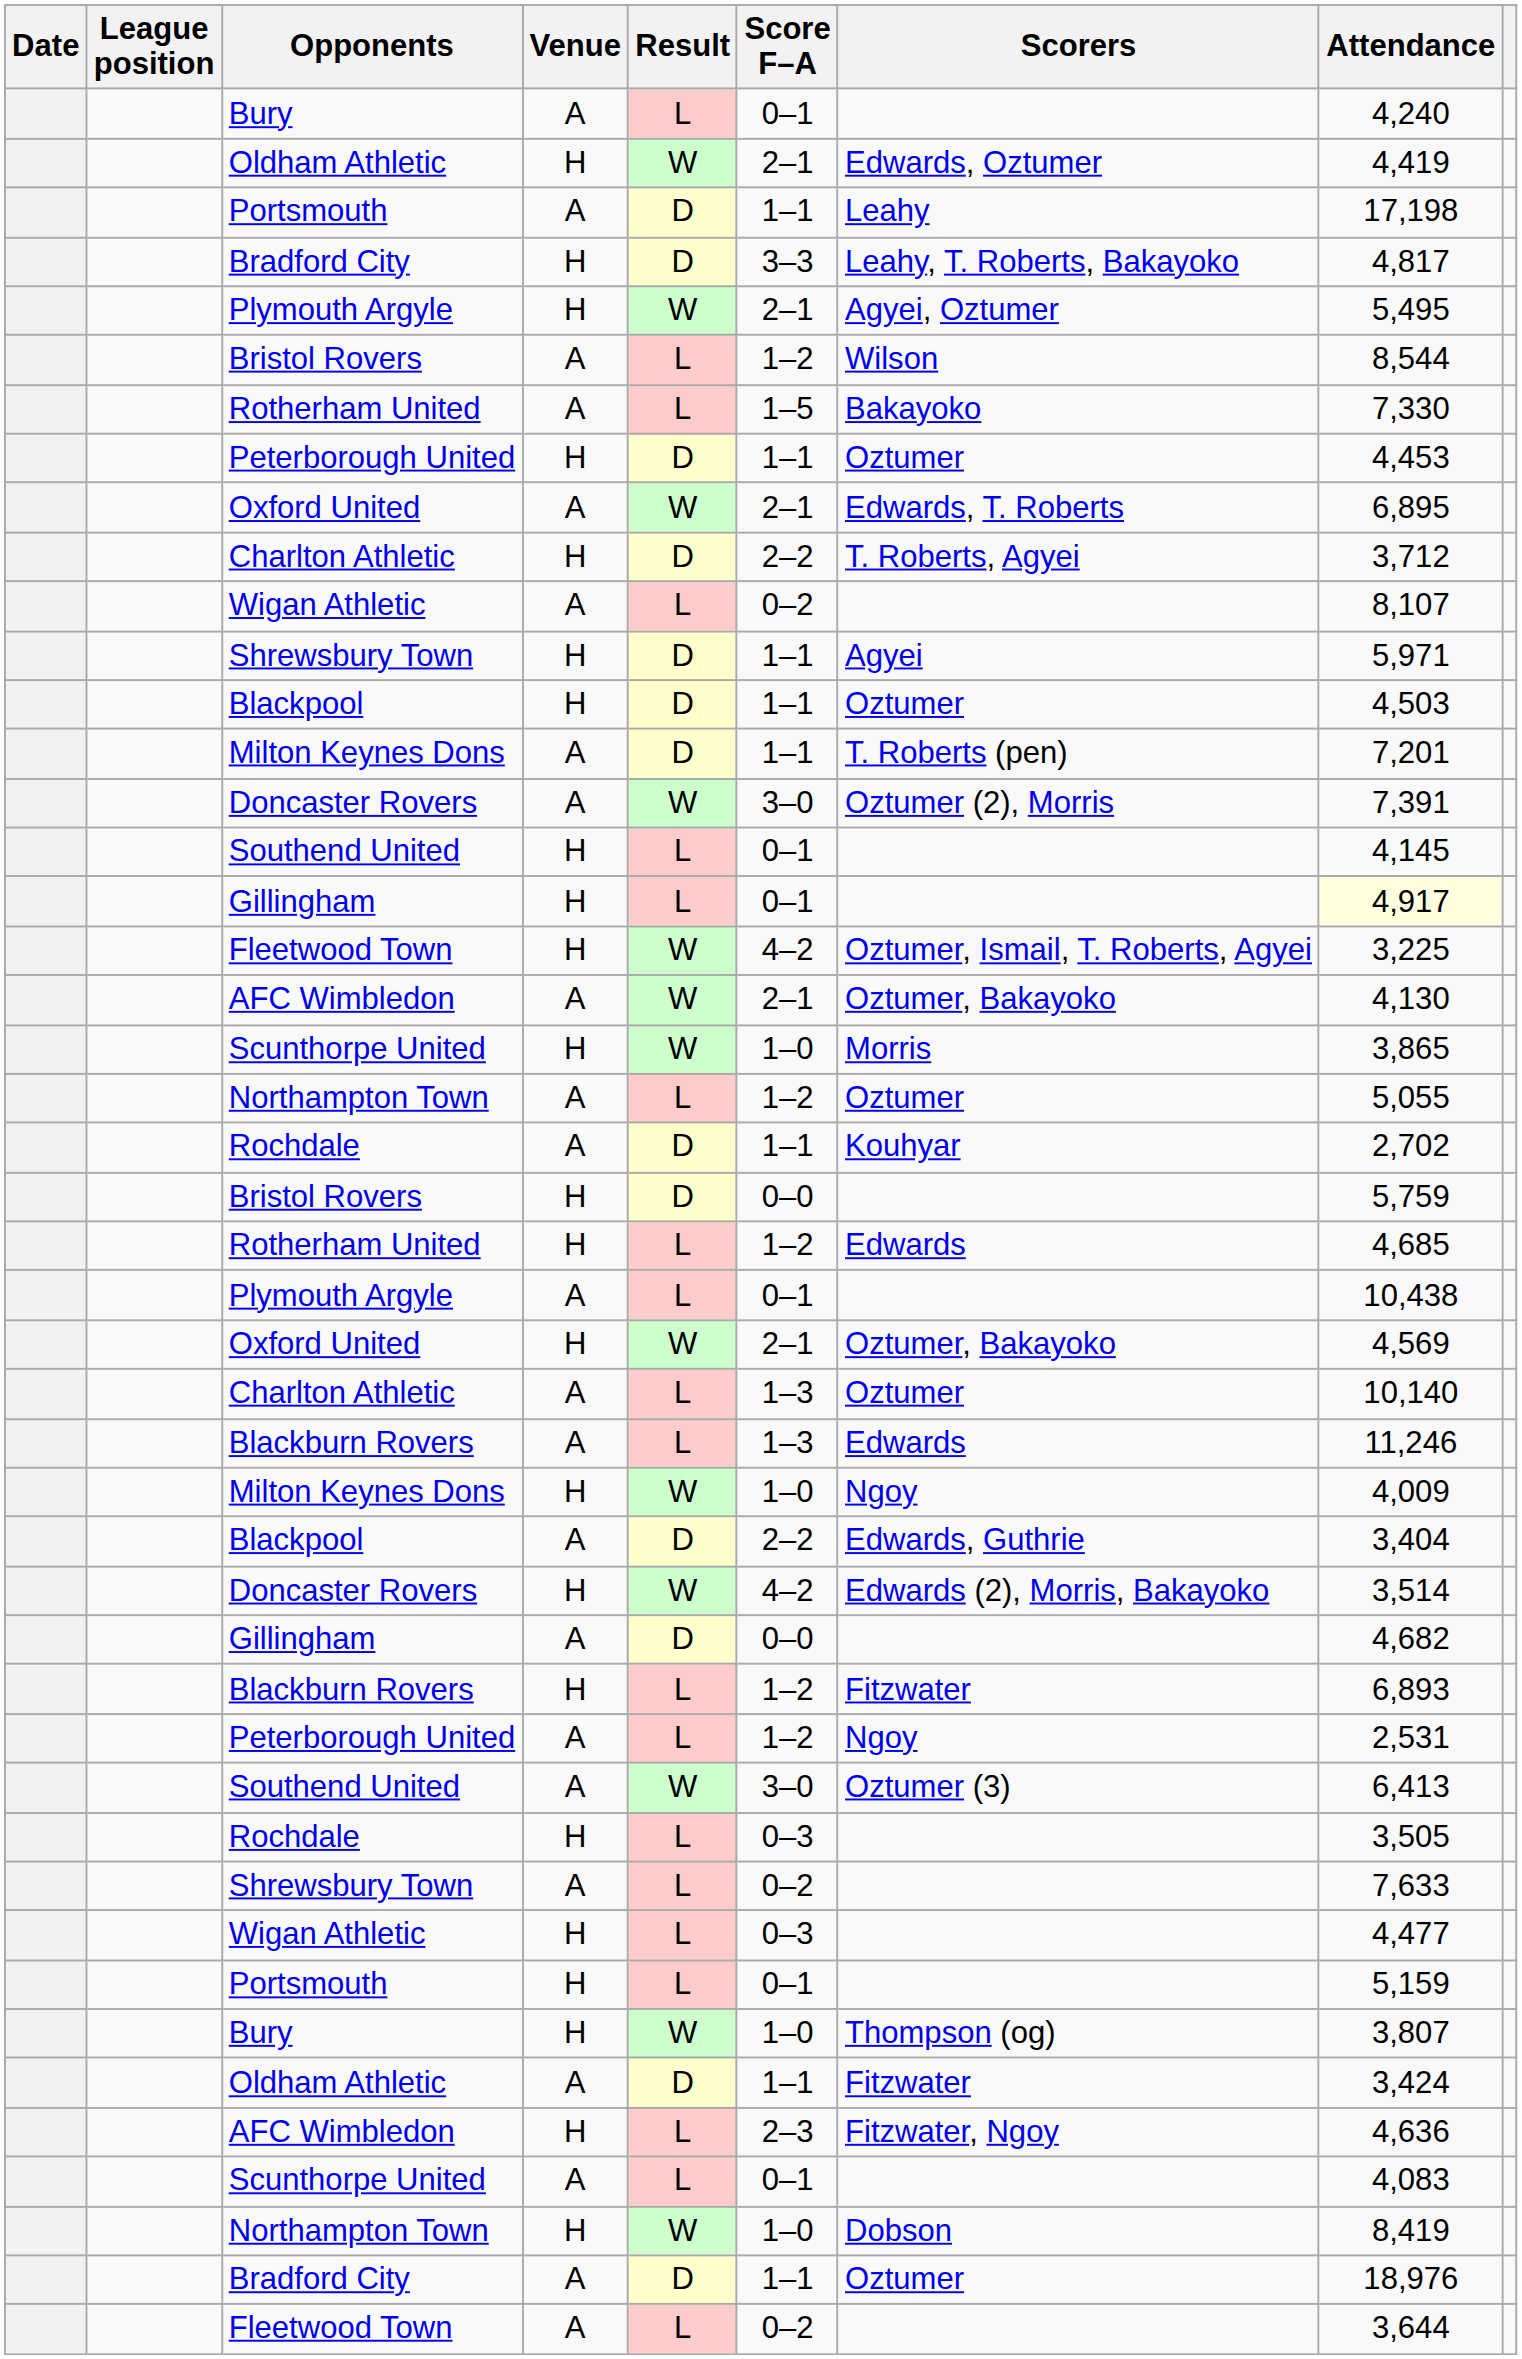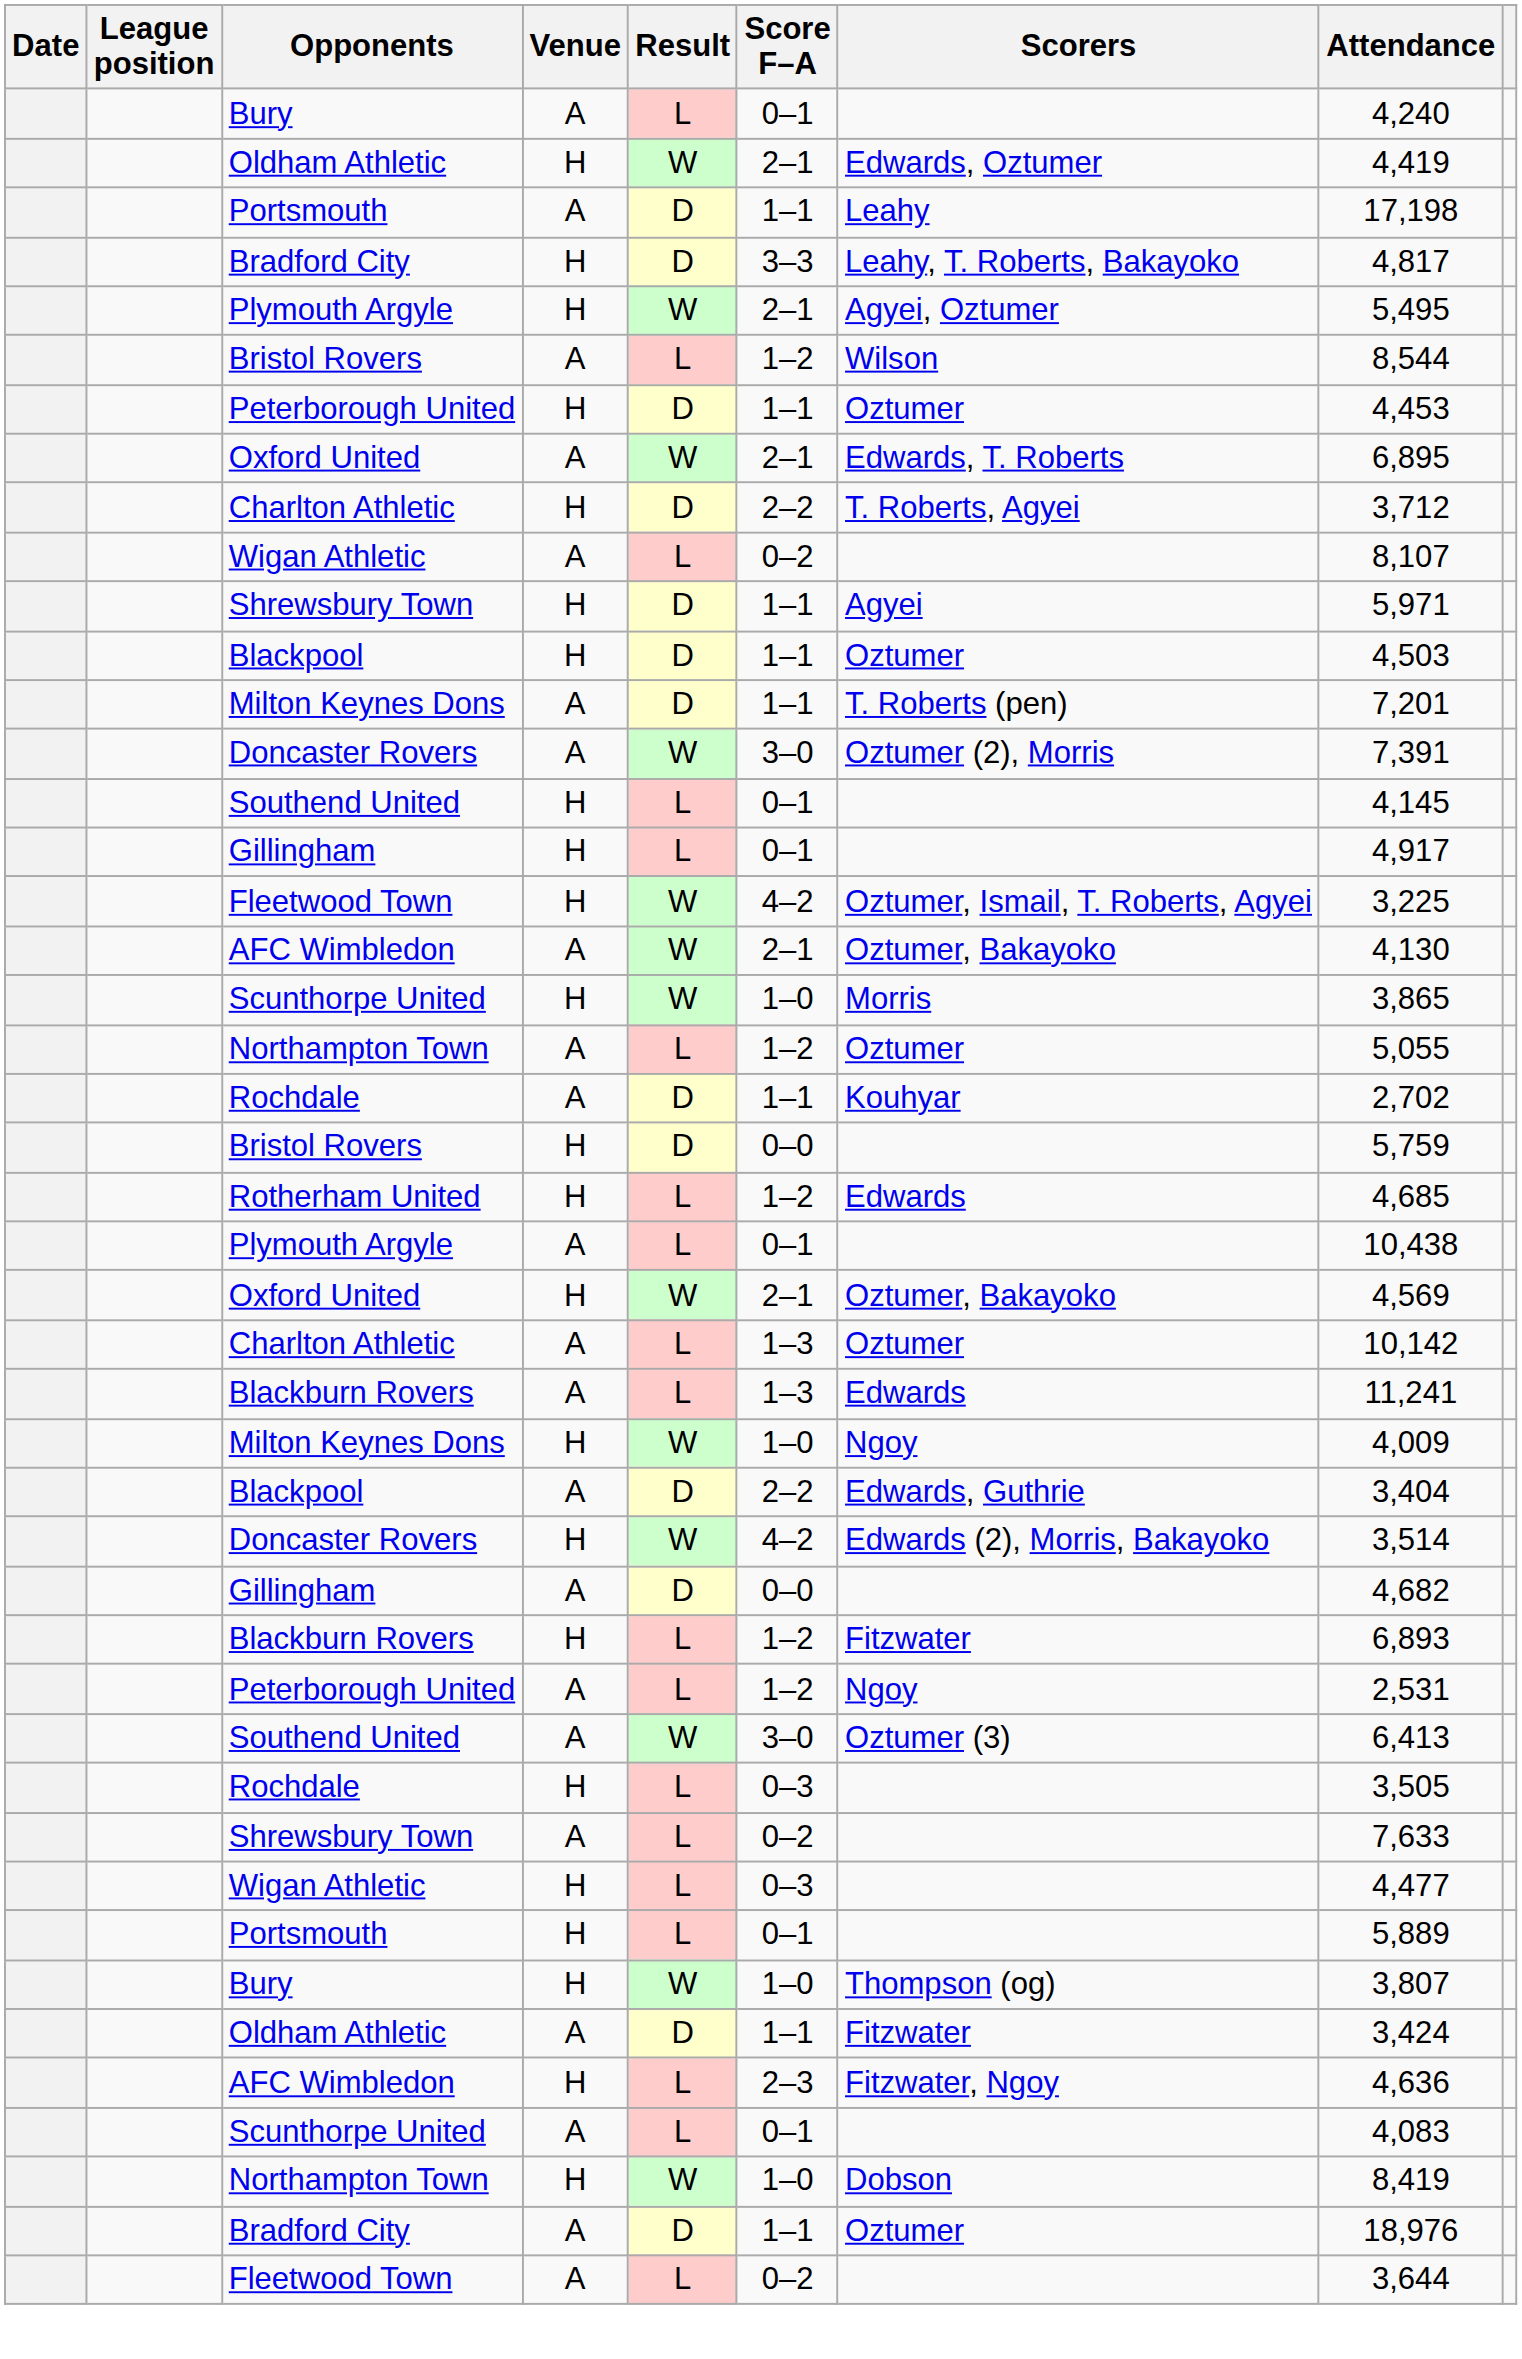- row: Rotherham United | A | L | 1–5 | Bakayoko | 7,330
Gillingham / H | Attendance: lightyellow background -> no background
Charlton Athletic / A | Attendance: 10,140 -> 10,142
Blackburn Rovers / A | Attendance: 11,246 -> 11,241
Portsmouth / H | Attendance: 5,159 -> 5,889
